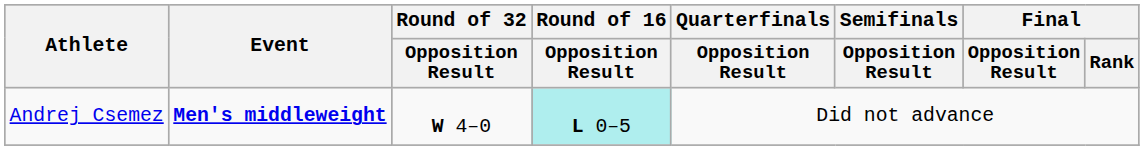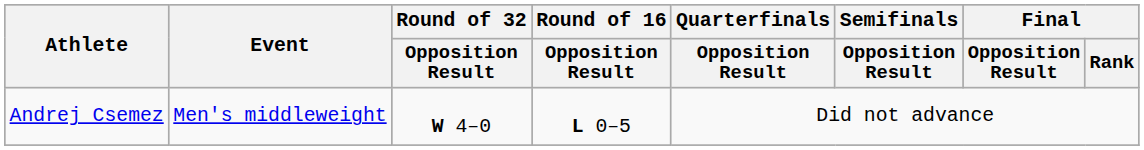Andrej Csemez | Event: bold -> normal
Andrej Csemez | Round of 16 / Opposition Result: paleturquoise background -> no background
